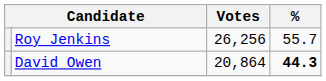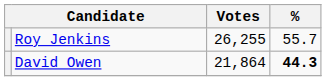Roy Jenkins | Votes: 26,256 -> 26,255
David Owen | Votes: 20,864 -> 21,864
